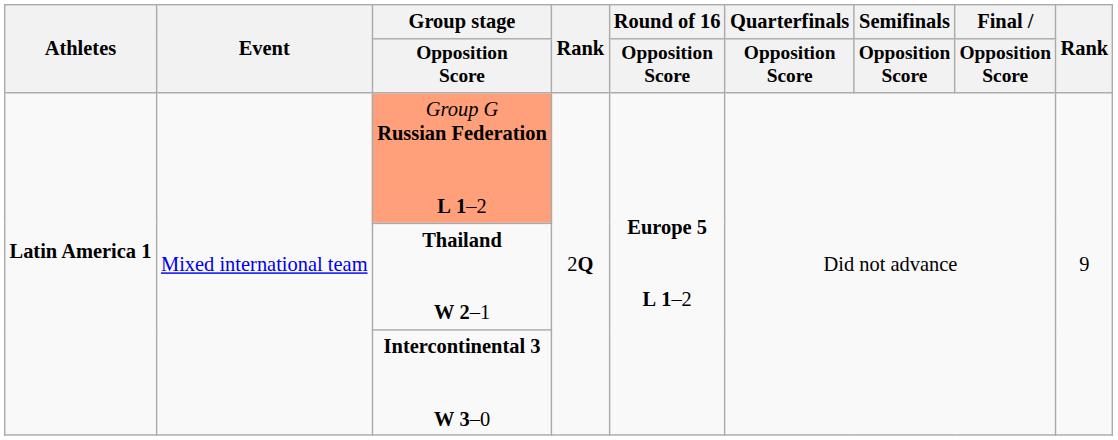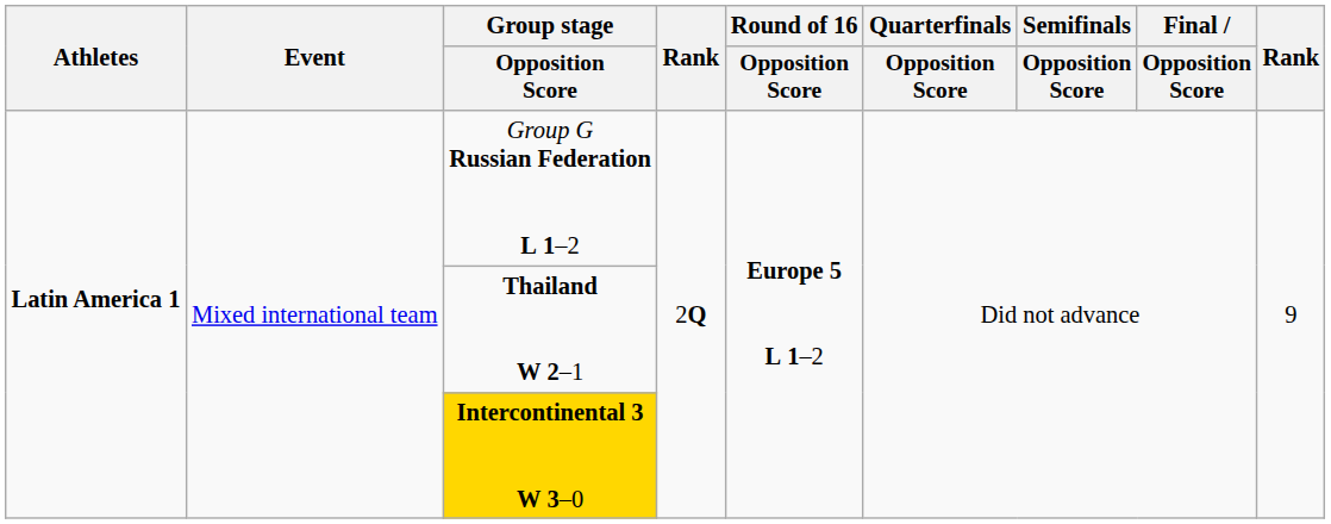Group G Russian Federation L 1–2 | Group stage / Opposition Score: lightsalmon background -> no background
Intercontinental 3 W 3–0 | Group stage / Opposition Score: no background -> gold background
